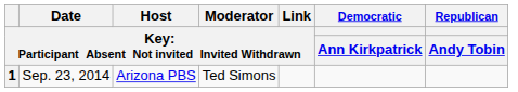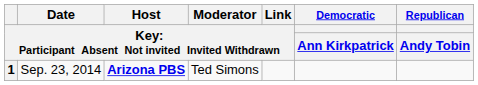1 | column 3: normal -> bold
